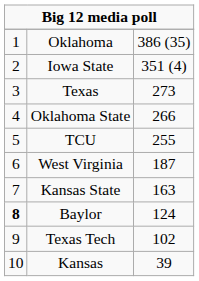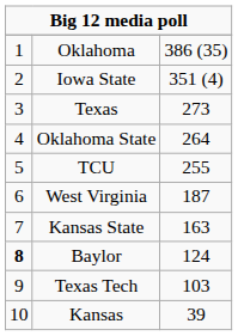Oklahoma State | column 3: 266 -> 264
Texas Tech | column 3: 102 -> 103
